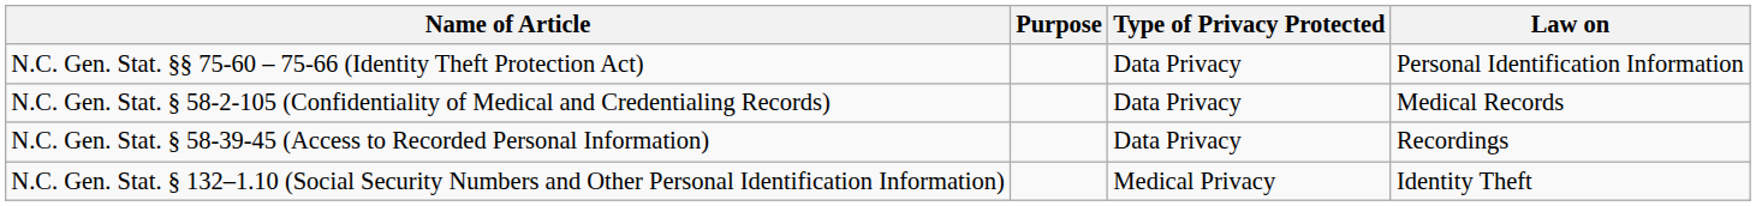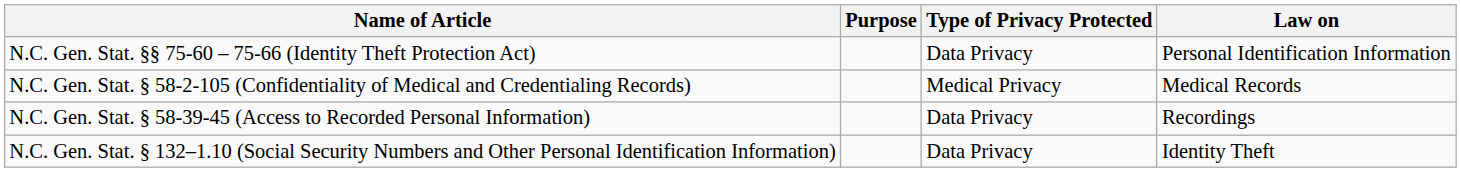row 3 | Type of Privacy Protected: Data Privacy -> Medical Privacy
row 5 | Type of Privacy Protected: Medical Privacy -> Data Privacy
